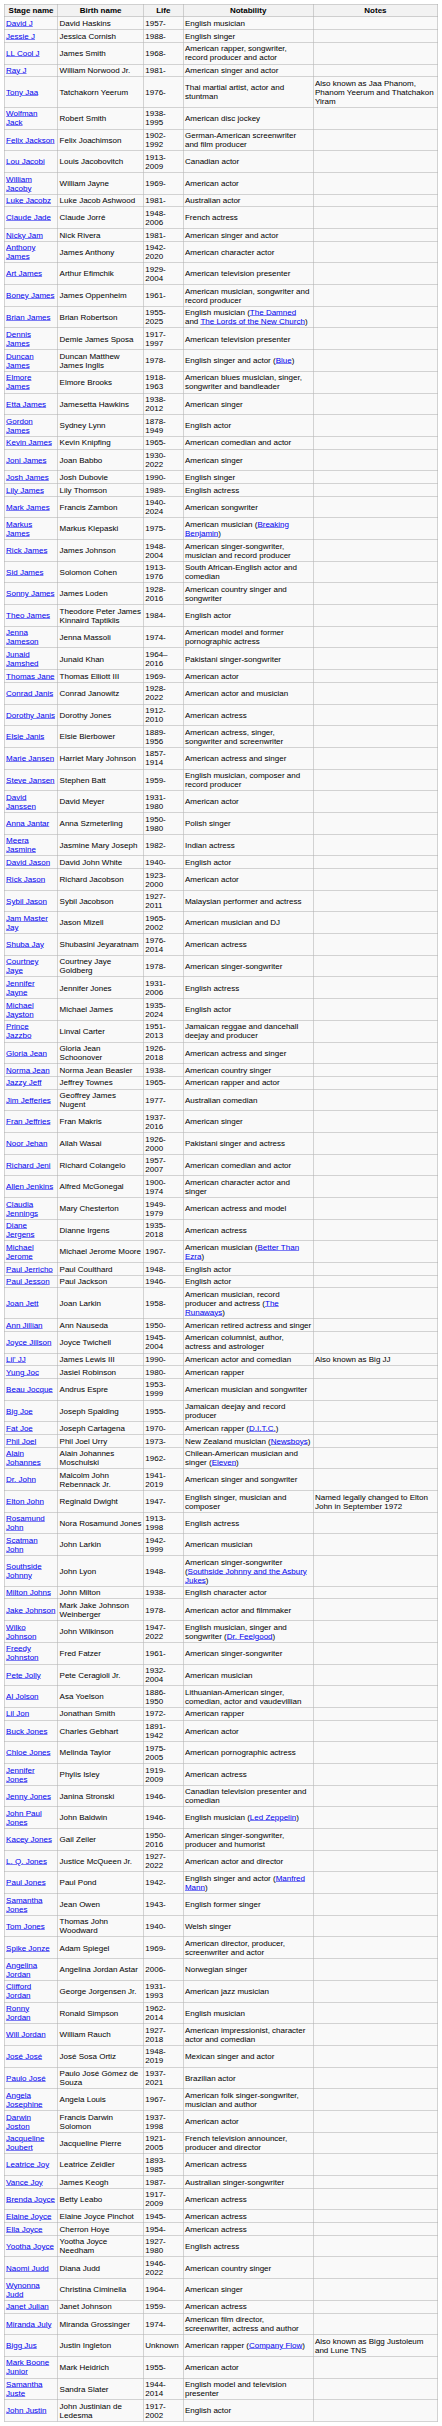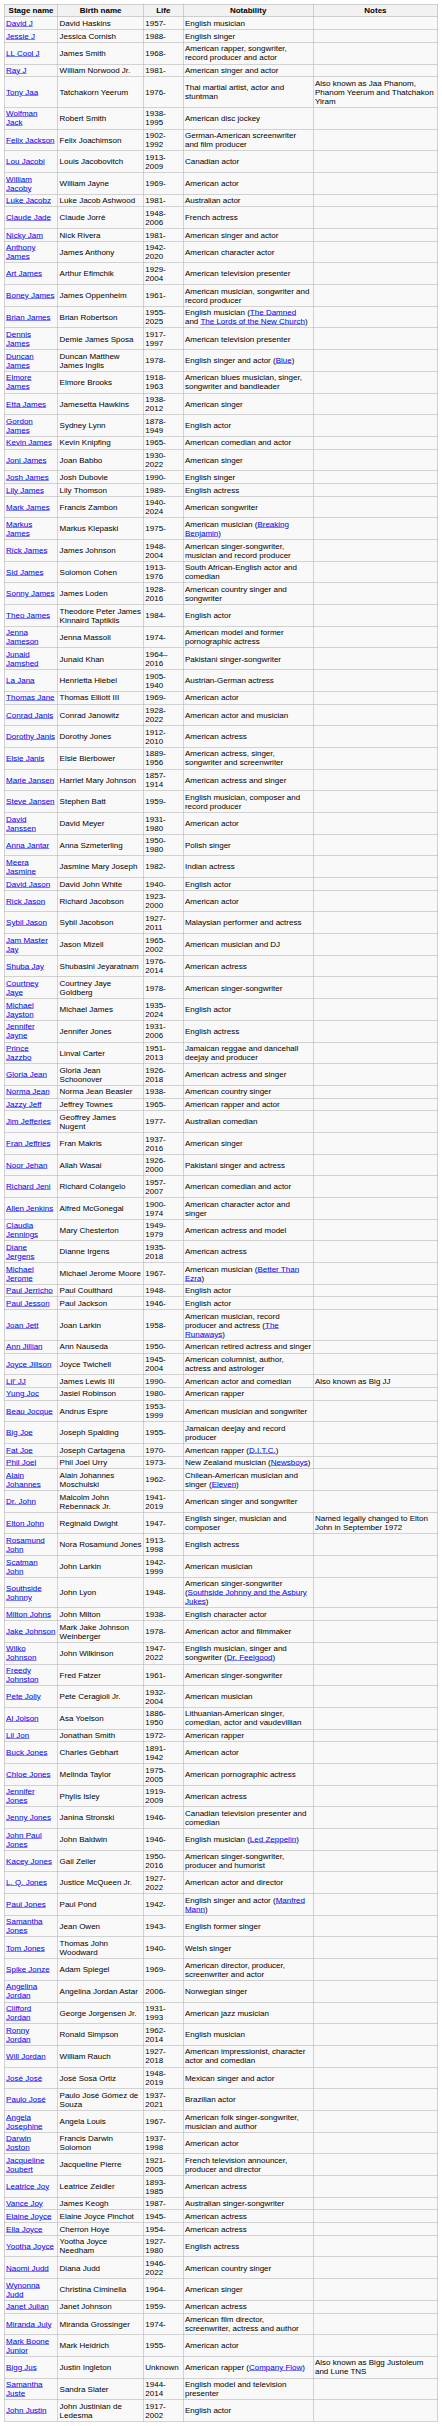+ row: La Jana | Henrietta Hiebel | 1905-1940 | Austrian-German actress
rows swapped: Jennifer Jayne <-> Michael Jayston
- row: Brenda Joyce | Betty Leabo | 1917-2009 | American actress
rows swapped: Mark Boone Junior <-> Bigg Jus
